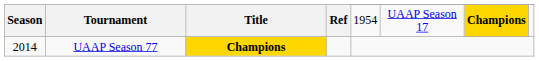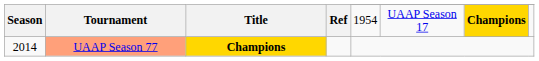2014 | Tournament: no background -> lightsalmon background
